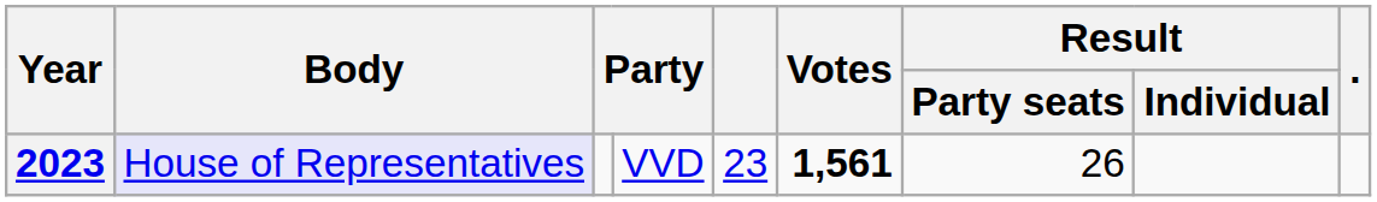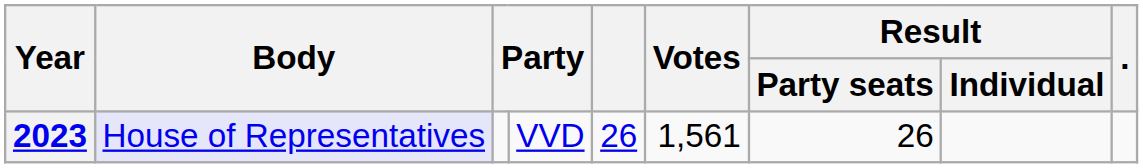2023 | column 5: 23 -> 26
2023 | Votes: bold -> normal
